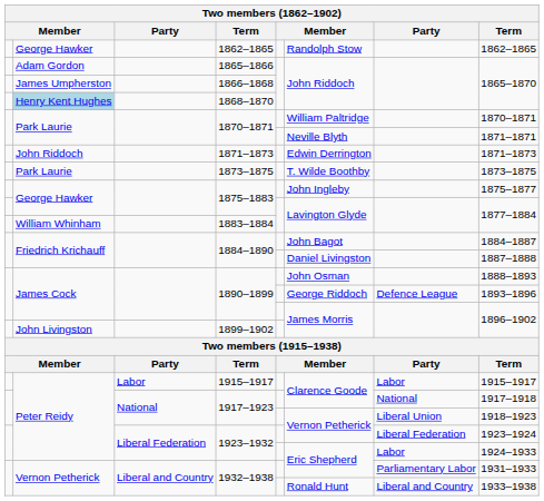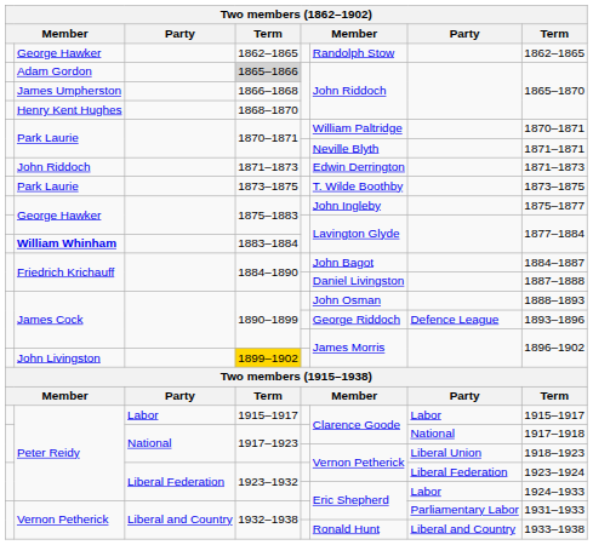1865–1866 | column 4: no background -> lightgrey background
1868–1870 | column 2: lightblue background -> no background
1883–1884 | column 2: normal -> bold
1899–1902 | column 4: no background -> gold background
